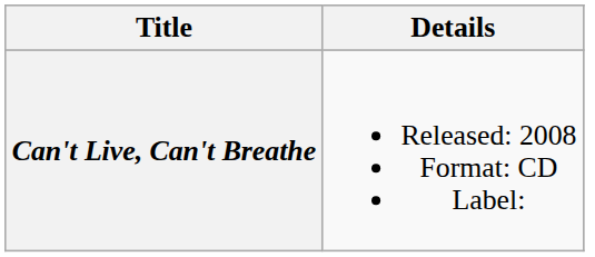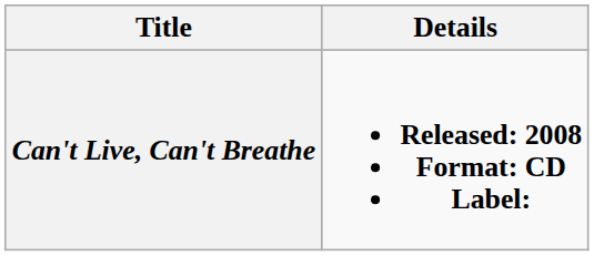Can't Live, Can't Breathe | Details: normal -> bold
